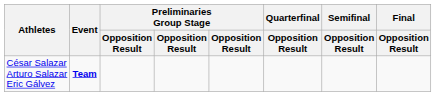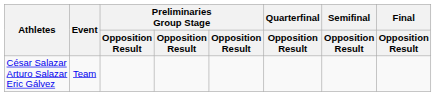César Salazar Arturo Salazar Eric Gálvez | Event: bold -> normal
